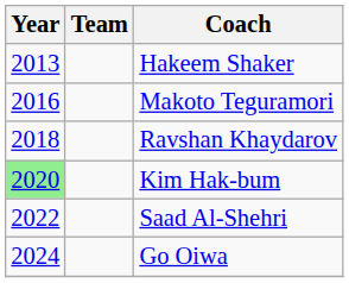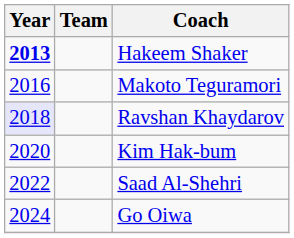Hakeem Shaker | Year: normal -> bold
Ravshan Khaydarov | Year: no background -> lavender background
Kim Hak-bum | Year: lightgreen background -> no background
